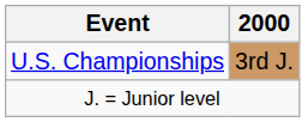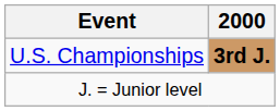U.S. Championships | 2000: normal -> bold
